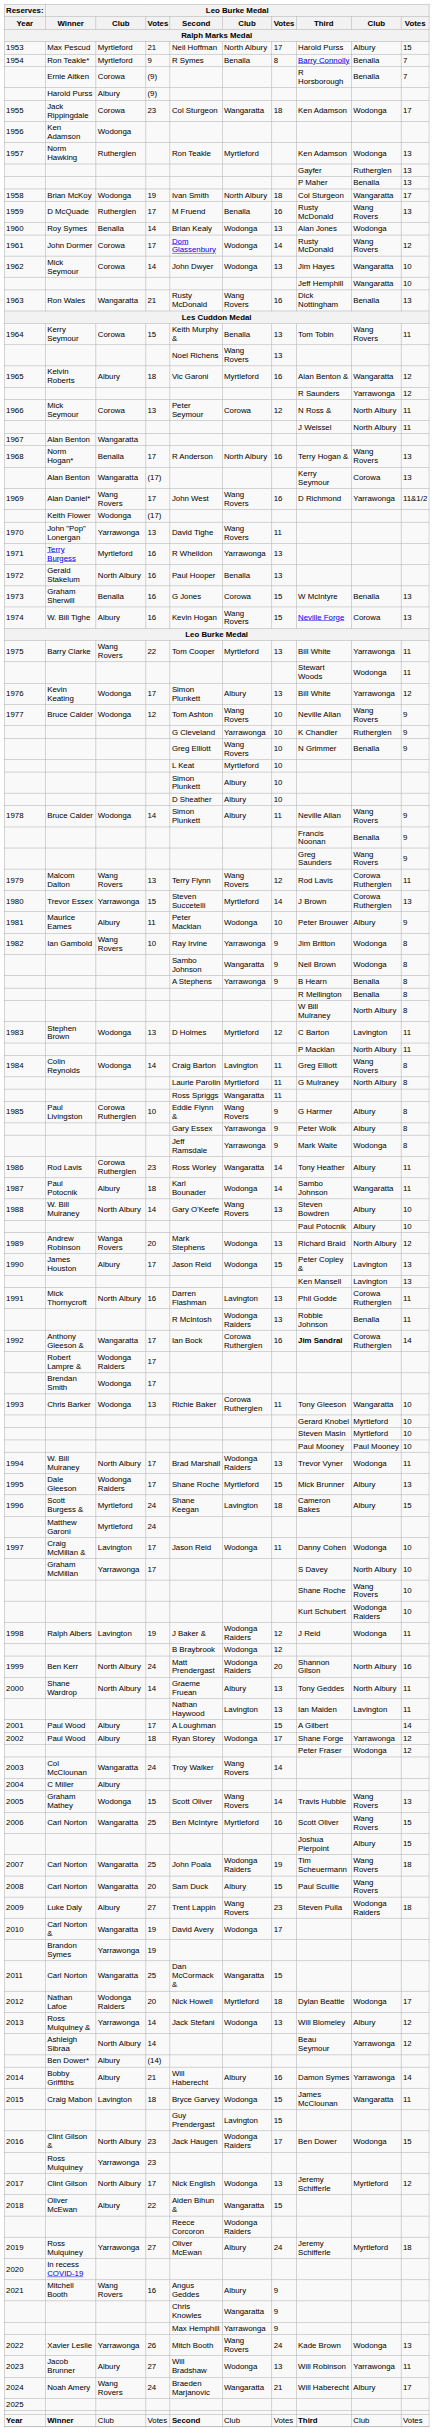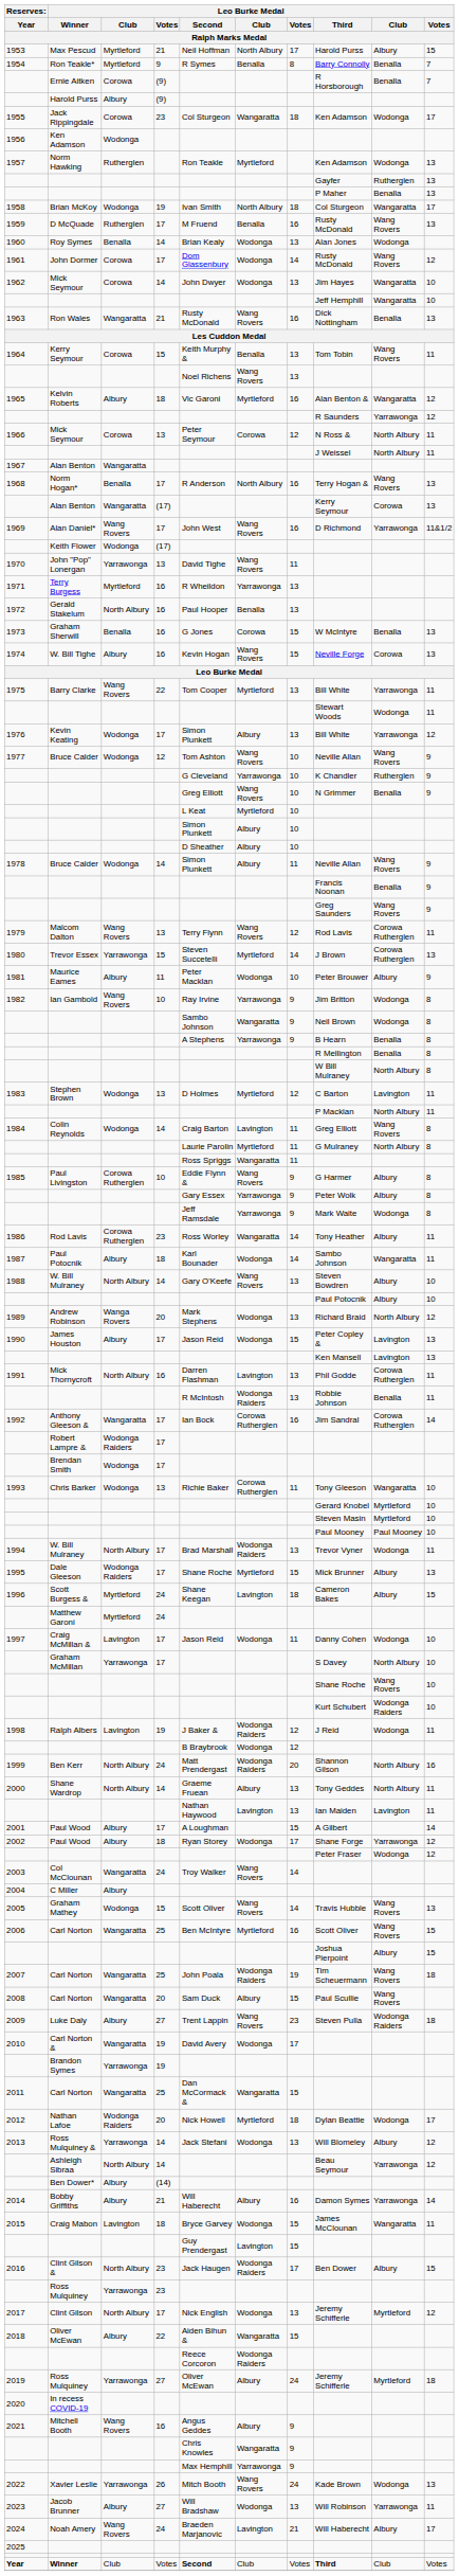Anthony Gleeson & | Leo Burke Medal / Third: bold -> normal
Clint Gilson & | column 9: Wodonga -> Albury
Noah Amery | column 6: Wangaratta -> Lavington
